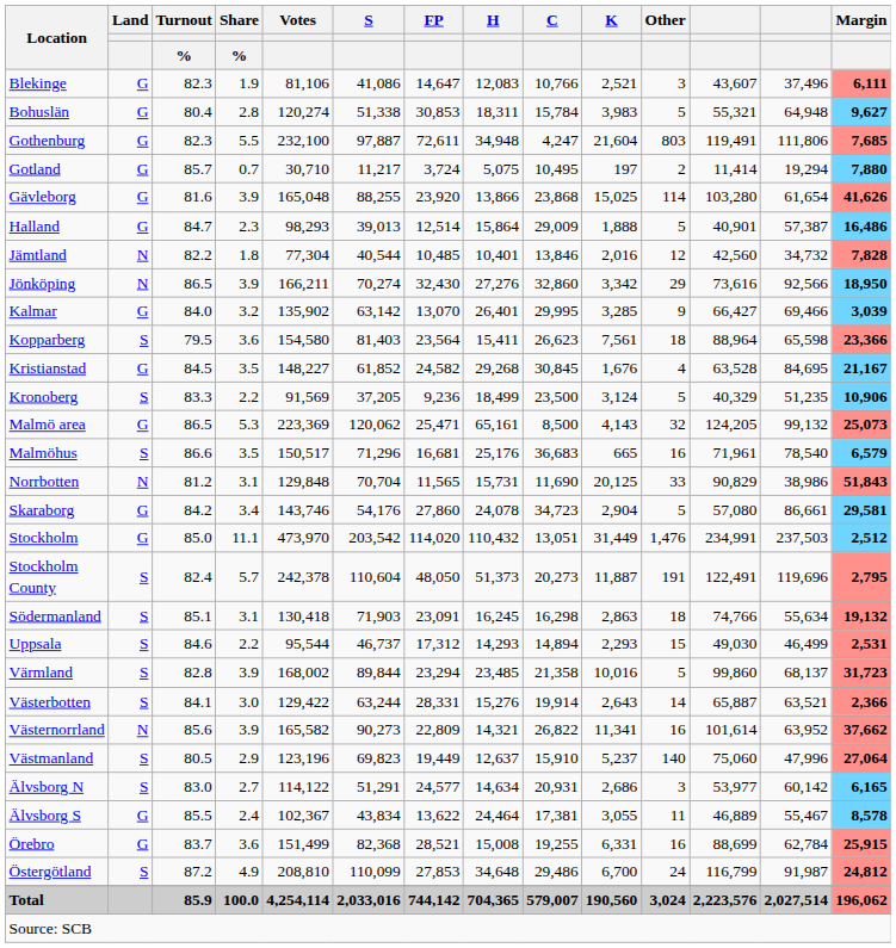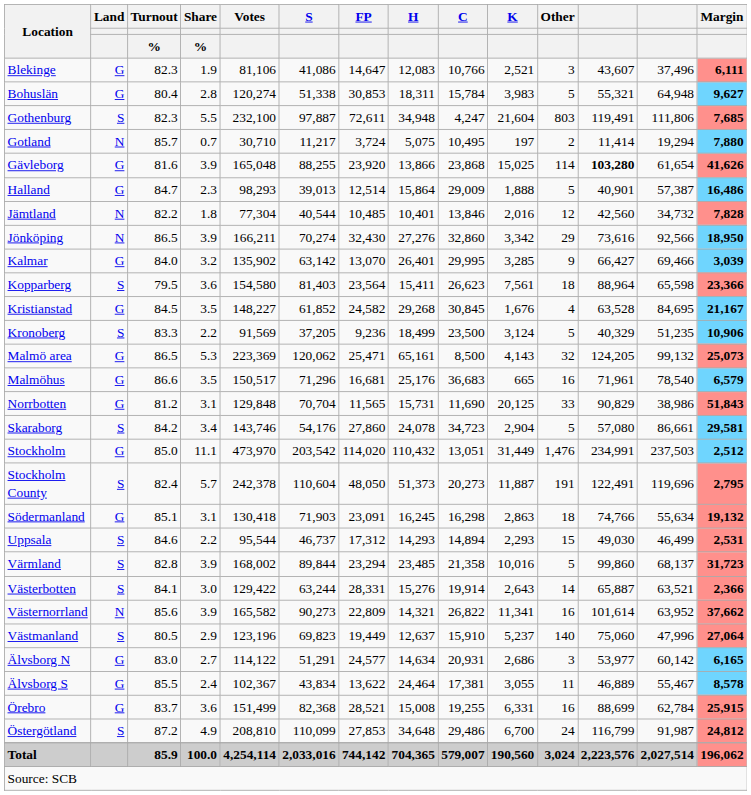Gothenburg | Land: G -> S
Gotland | Land: G -> N
Gävleborg | column 12: normal -> bold
Malmöhus | Land: S -> G
Norrbotten | Land: N -> G
Skaraborg | Land: G -> S
Södermanland | Land: S -> G
Älvsborg N | Land: S -> G
